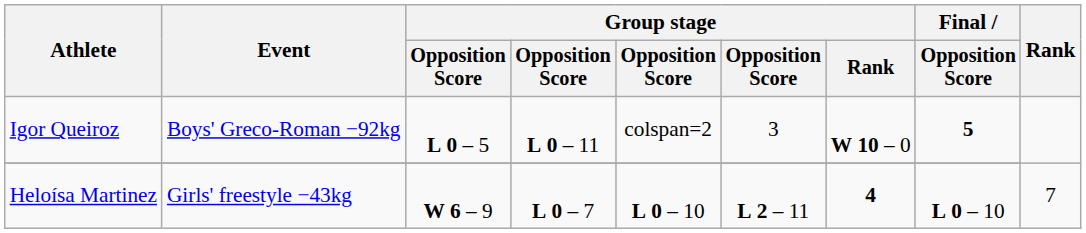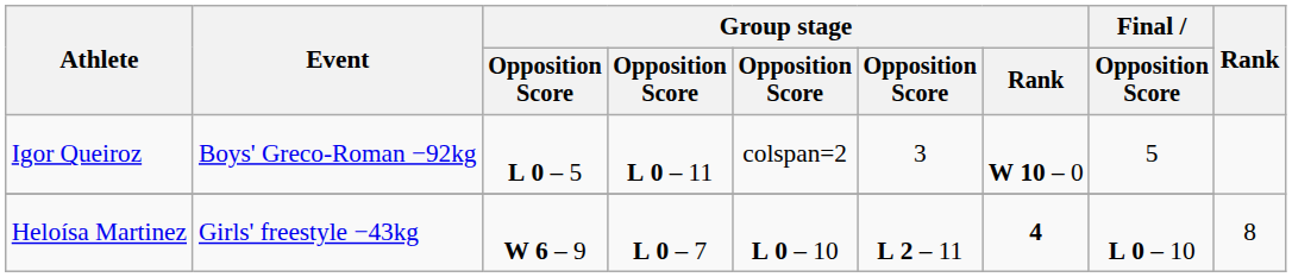Igor Queiroz | Final / Opposition Score: bold -> normal
Heloísa Martinez | Rank: 7 -> 8
